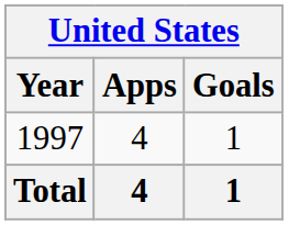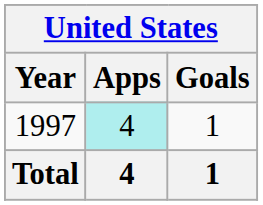1997 | Apps: no background -> paleturquoise background
